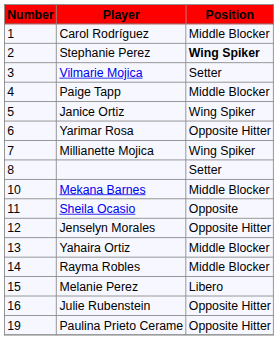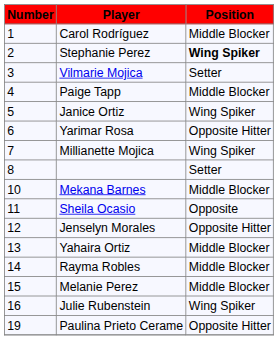Melanie Perez | Position: Libero -> Middle Blocker
Julie Rubenstein | Position: Opposite Hitter -> Wing Spiker
